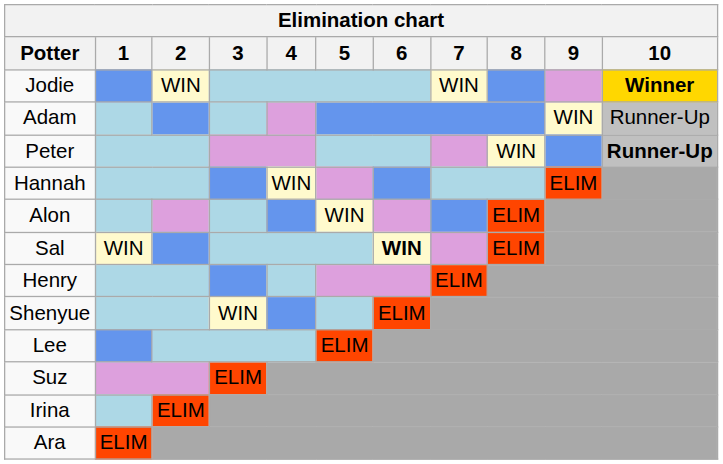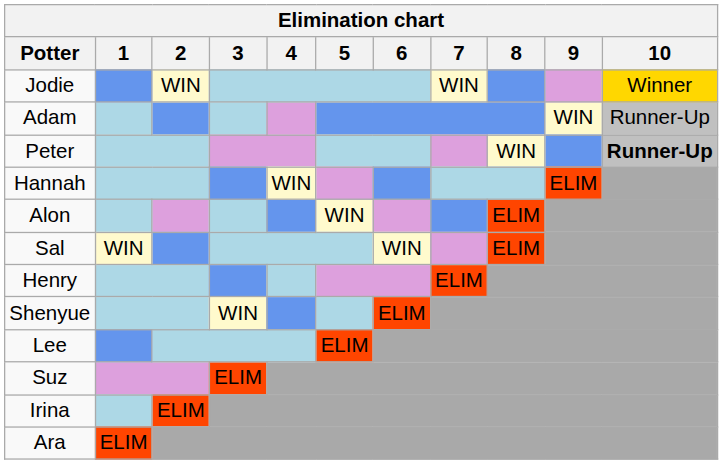Jodie | Elimination chart / 10: bold -> normal
Sal | Elimination chart / 6: bold -> normal
